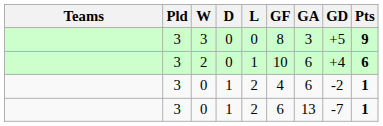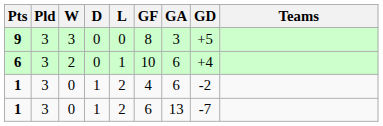columns swapped: Teams <-> Pts
